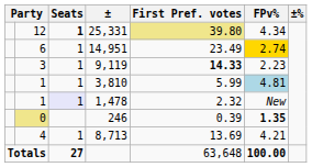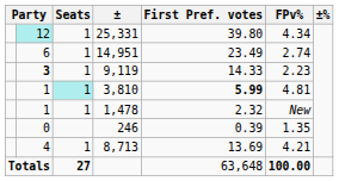25,331 | column 2: no background -> paleturquoise background
25,331 | Seats: bold -> normal
25,331 | First Pref. votes: khaki background -> no background
14,951 | FPv%: gold background -> no background
9,119 | column 2: normal -> bold
9,119 | First Pref. votes: bold -> normal
3,810 | Seats: no background -> paleturquoise background
3,810 | First Pref. votes: normal -> bold
3,810 | FPv%: lightblue background -> no background
1,478 | Seats: lavender background -> no background
246 | column 2: khaki background -> no background
246 | FPv%: bold -> normal
